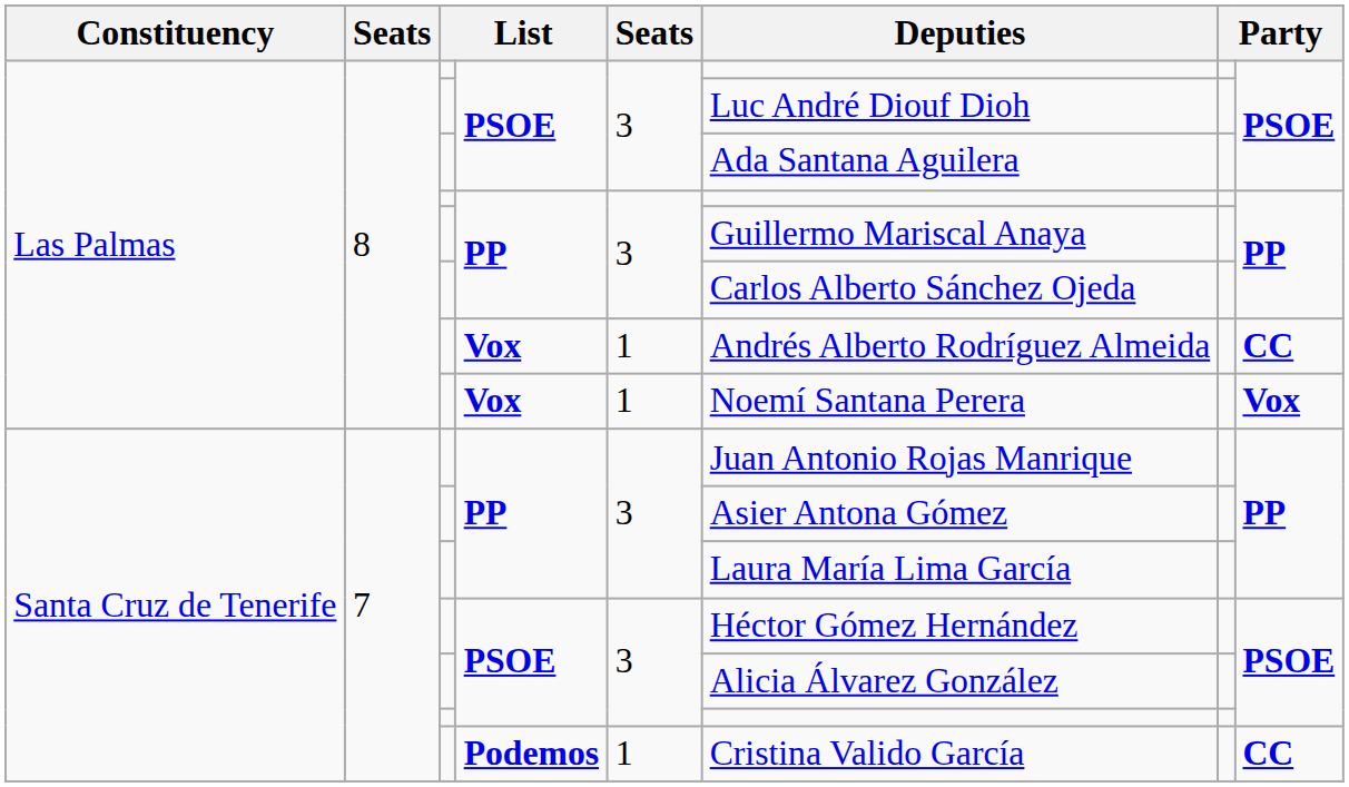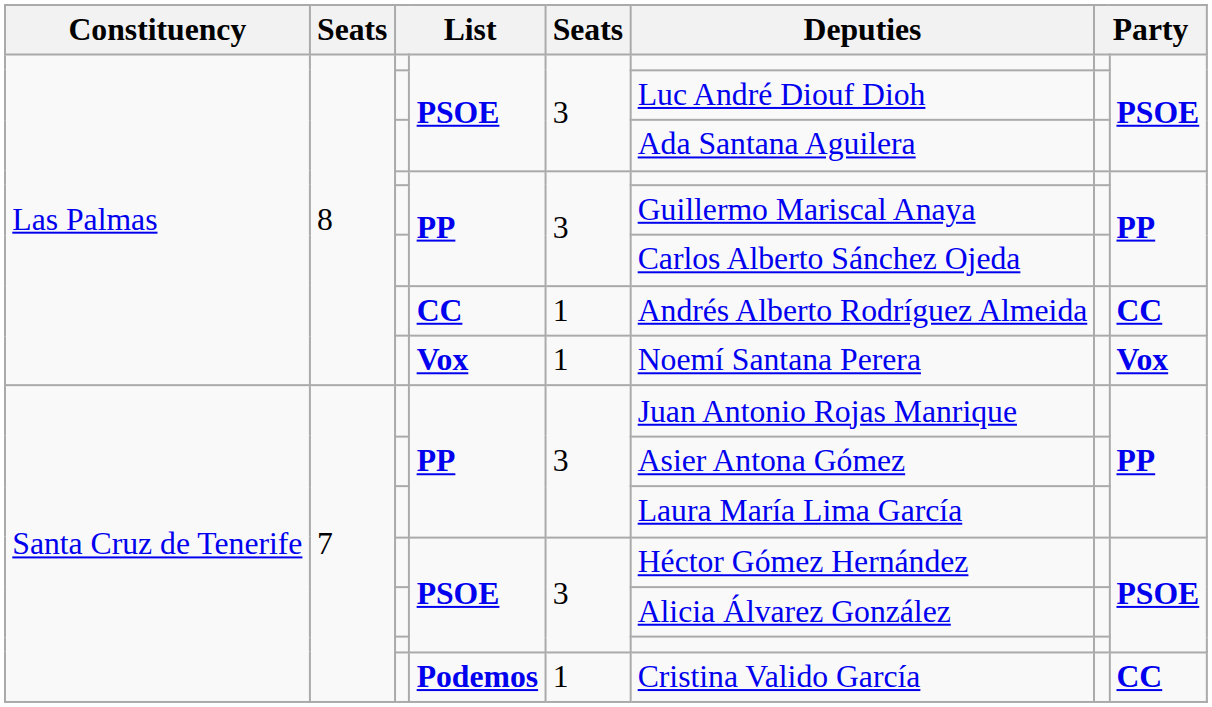row 8 | column 4: Vox -> CC
